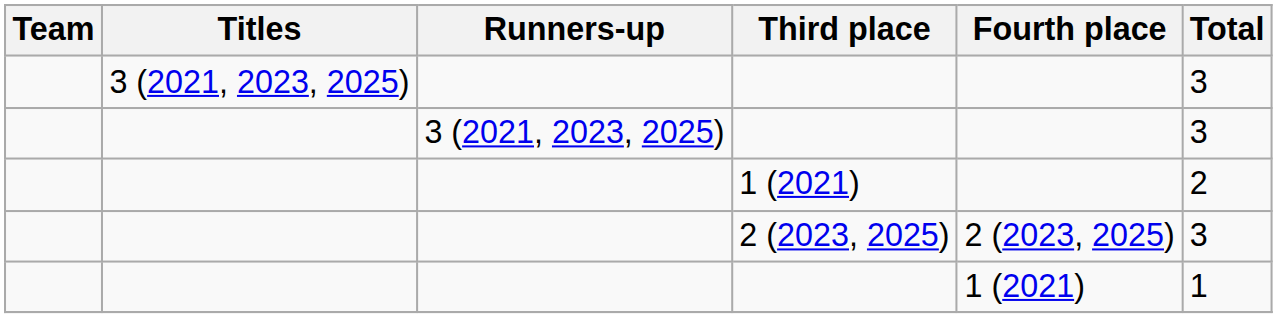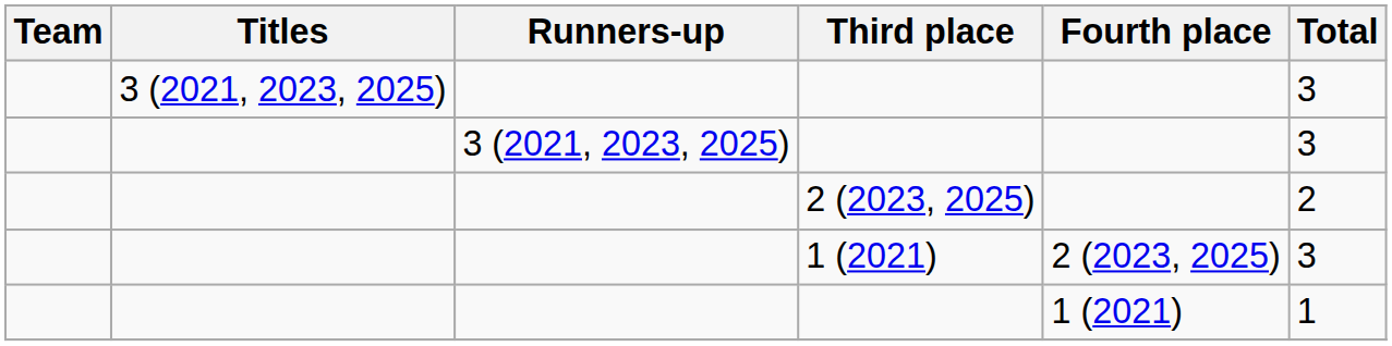row 4 | Third place: 1 (2021) -> 2 (2023, 2025)
row 5 | Third place: 2 (2023, 2025) -> 1 (2021)
